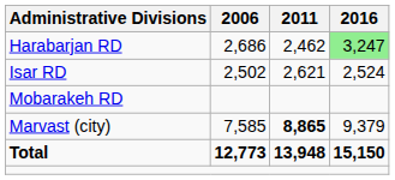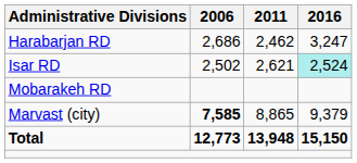Harabarjan RD | 2016: lightgreen background -> no background
Isar RD | 2016: no background -> paleturquoise background
Marvast (city) | 2006: normal -> bold
Marvast (city) | 2011: bold -> normal
